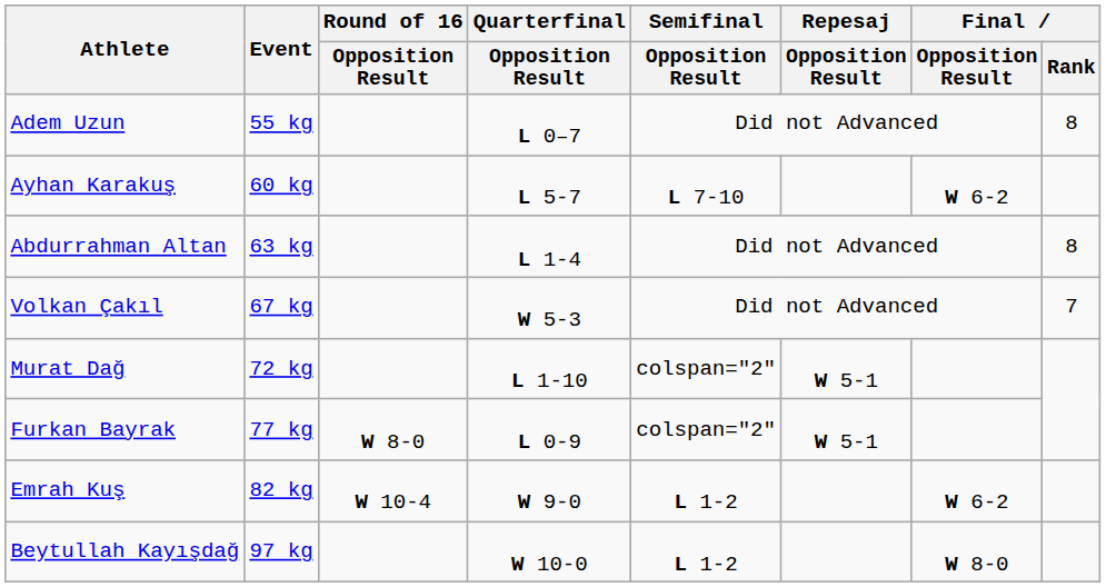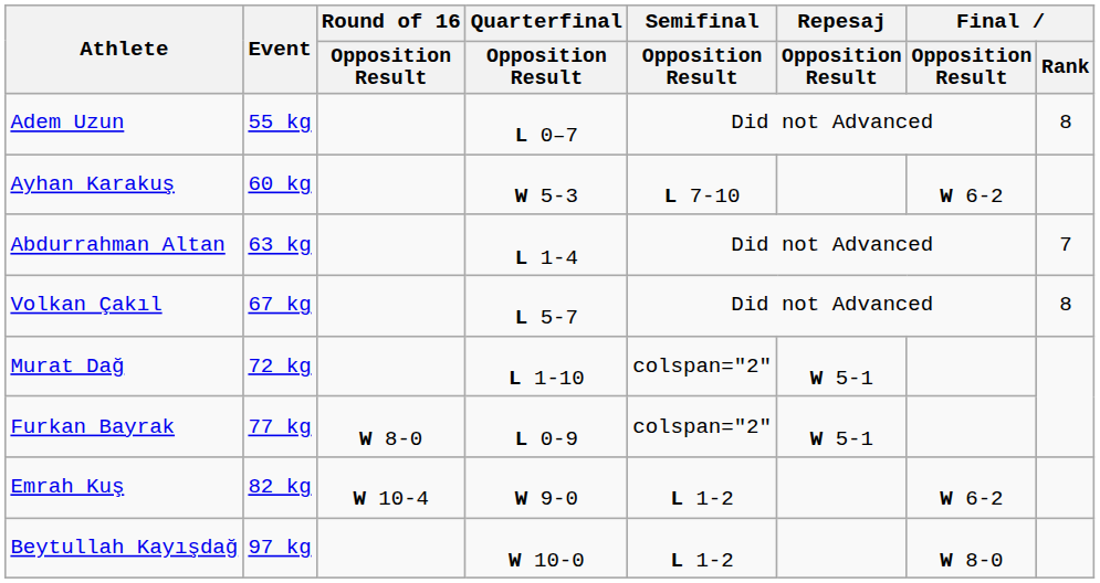Ayhan Karakuş | Quarterfinal / Opposition Result: L 5-7 -> W 5-3
Abdurrahman Altan | Final / Rank: 8 -> 7
Volkan Çakıl | Quarterfinal / Opposition Result: W 5-3 -> L 5-7
Volkan Çakıl | Final / Rank: 7 -> 8
